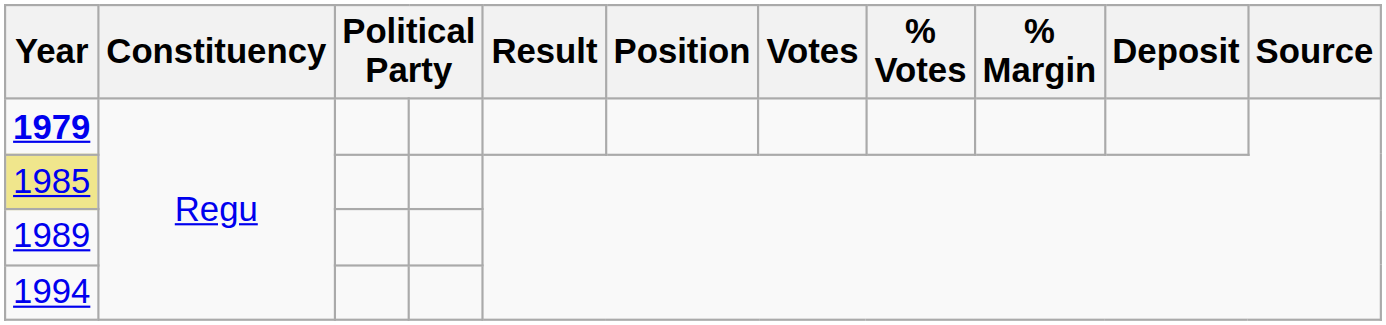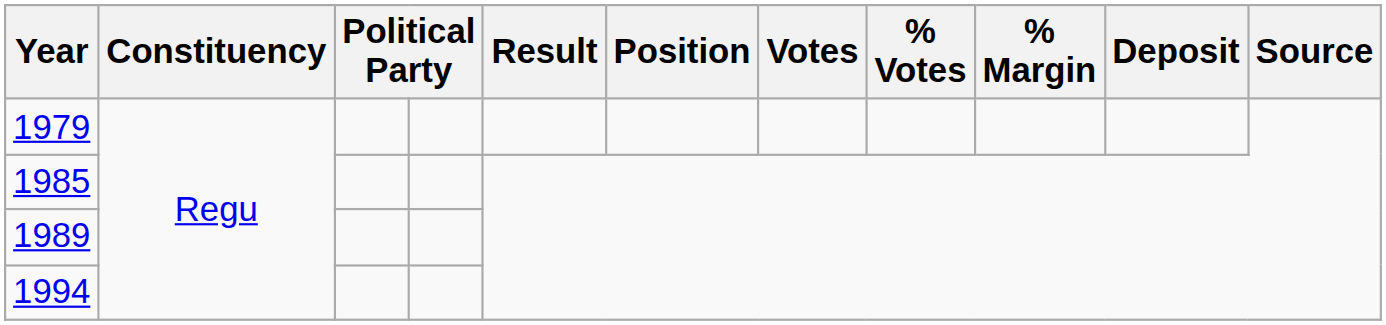1979 | Year: bold -> normal
1985 | Year: khaki background -> no background
